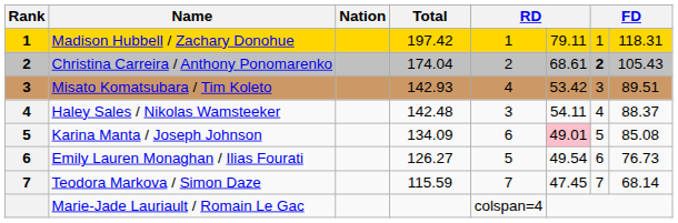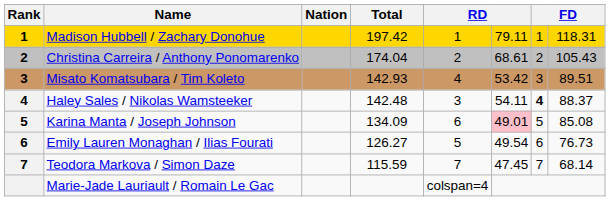Christina Carreira / Anthony Ponomarenko | column 7: bold -> normal
Haley Sales / Nikolas Wamsteeker | column 7: normal -> bold
